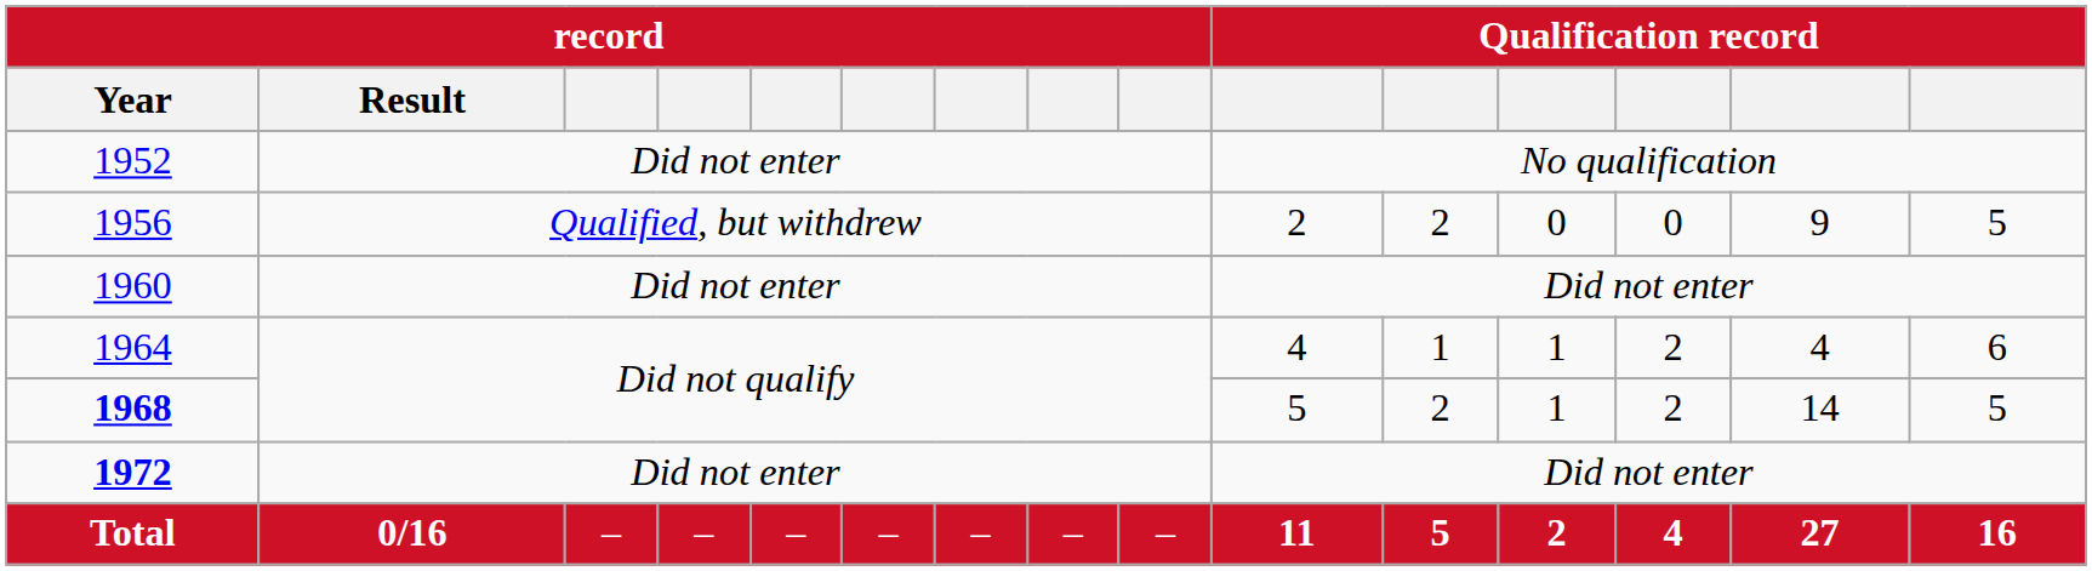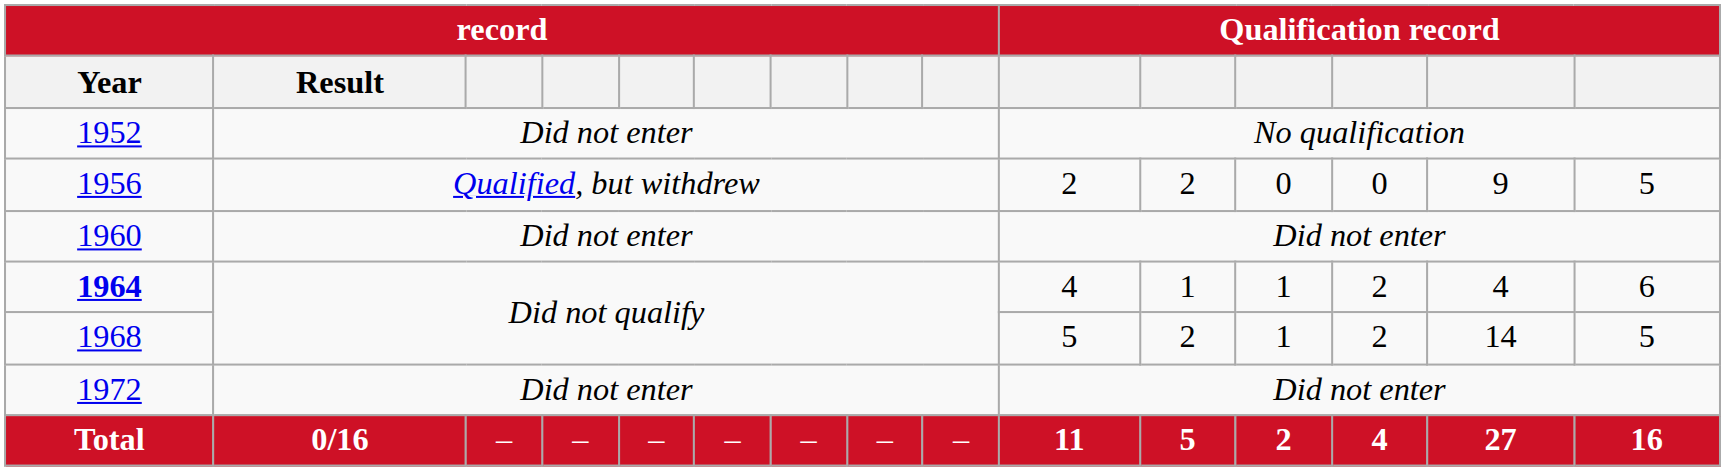1964 | record / Year: normal -> bold
1968 | record / Year: bold -> normal
1972 | record / Year: bold -> normal
